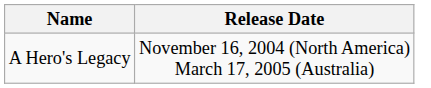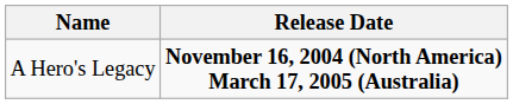A Hero's Legacy | Release Date: normal -> bold
